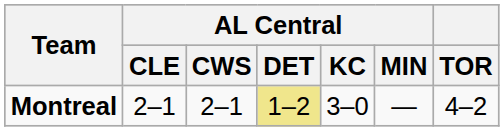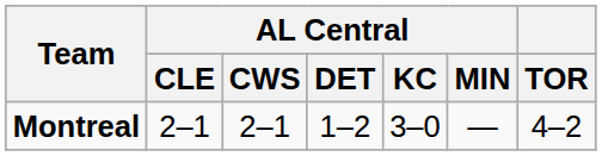Montreal | AL Central / DET: khaki background -> no background
